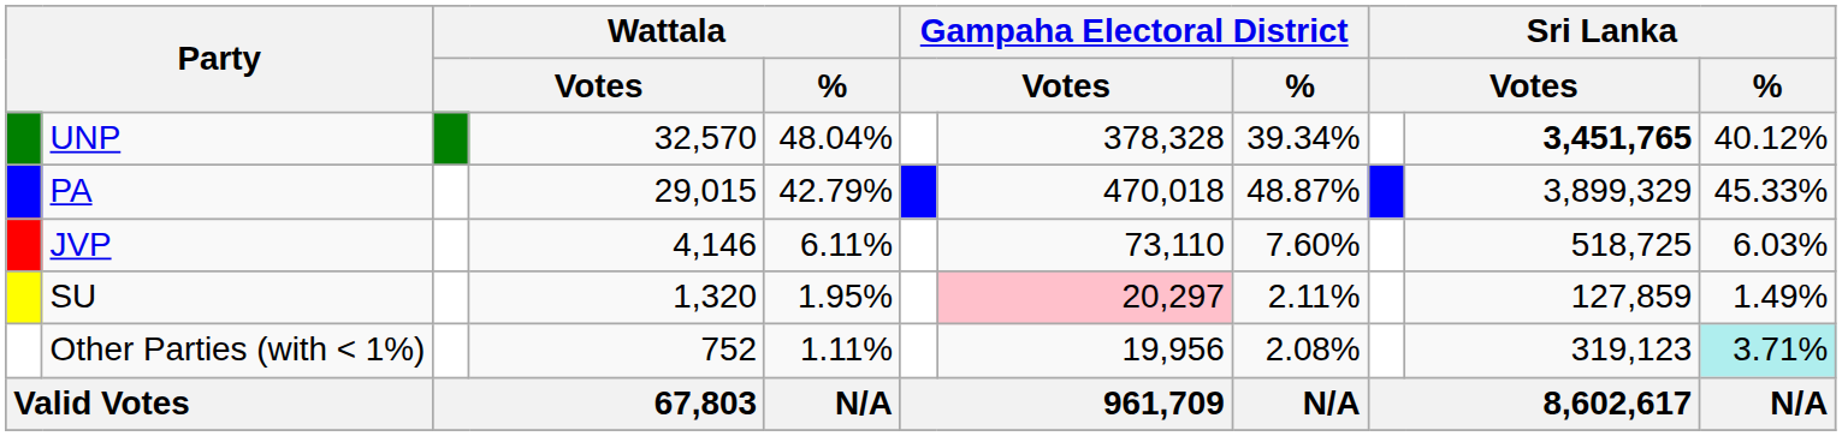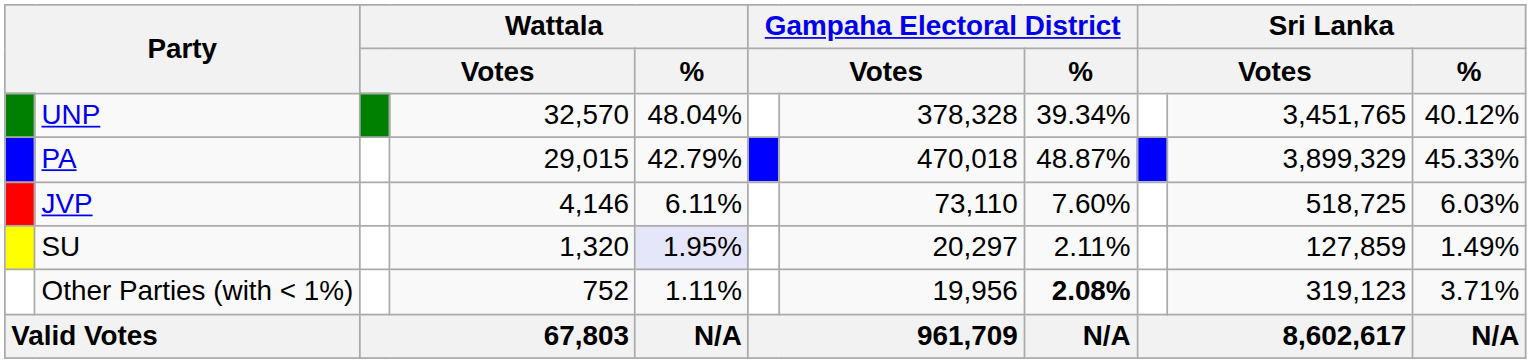UNP | column 10: bold -> normal
SU | Wattala / %: no background -> lavender background
SU | column 7: pink background -> no background
Other Parties (with < 1%) | Gampaha Electoral District / %: normal -> bold
Other Parties (with < 1%) | Sri Lanka / %: paleturquoise background -> no background
